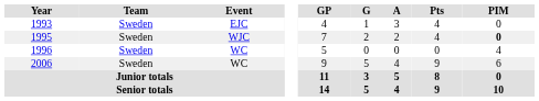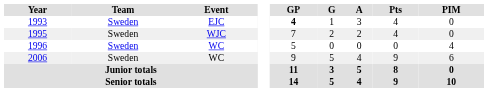1993 | GP: normal -> bold
1995 | PIM: bold -> normal
